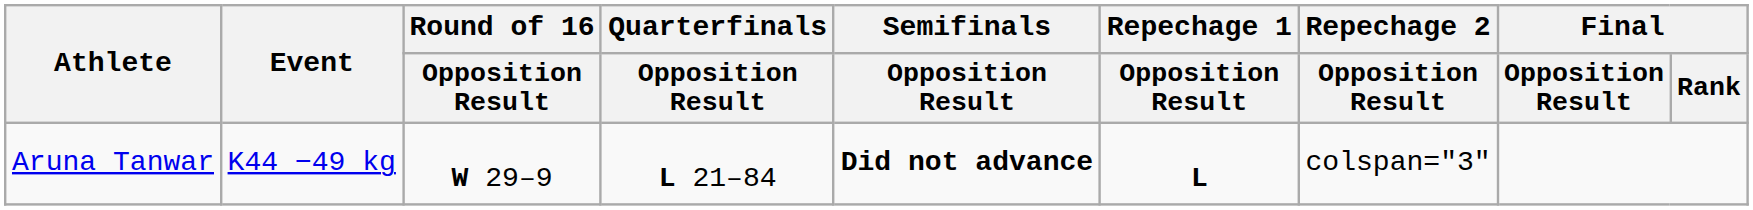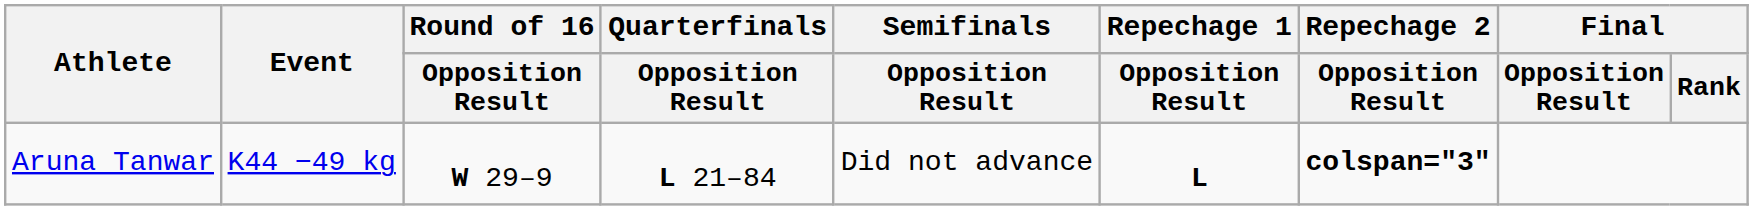Aruna Tanwar | Semifinals / Opposition Result: bold -> normal
Aruna Tanwar | Repechage 2 / Opposition Result: normal -> bold
